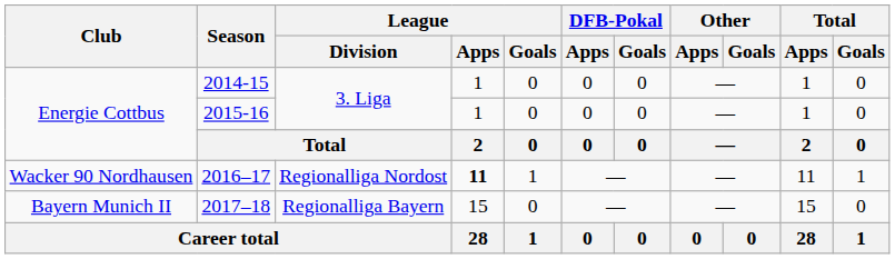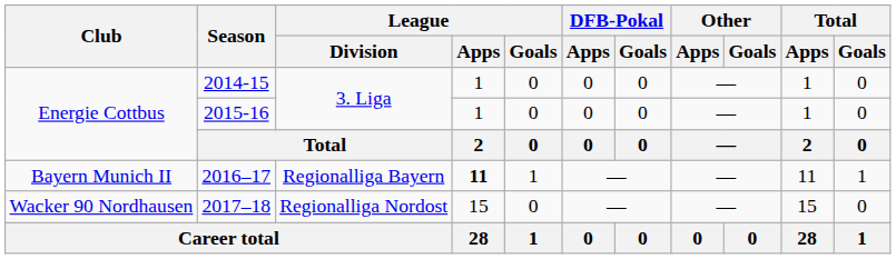2016–17 | Club: Wacker 90 Nordhausen -> Bayern Munich II
2016–17 | League / Division: Regionalliga Nordost -> Regionalliga Bayern
2017–18 | Club: Bayern Munich II -> Wacker 90 Nordhausen
2017–18 | League / Division: Regionalliga Bayern -> Regionalliga Nordost
